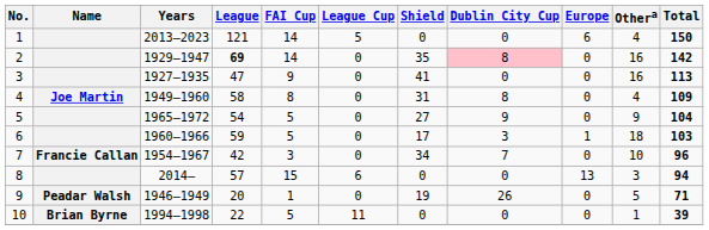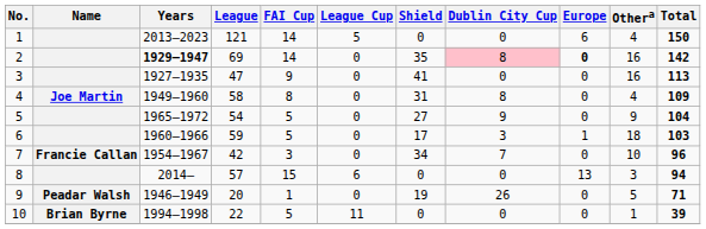2 | Years: normal -> bold
2 | League: bold -> normal
2 | Europe: normal -> bold
